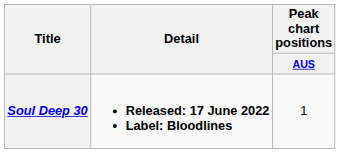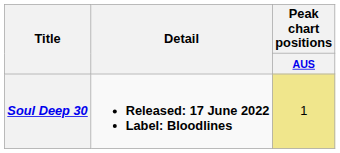Soul Deep 30 | Peak chart positions / AUS: no background -> khaki background
